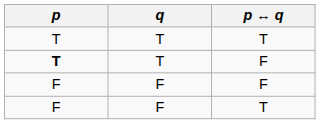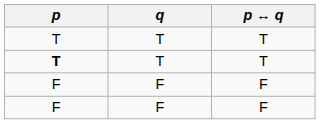row 3 | p ↔ q: F -> T
row 5 | p ↔ q: T -> F
